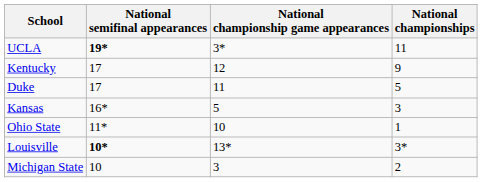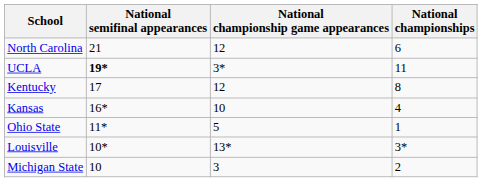+ row: North Carolina | 21 | 12 | 6
Kentucky | National championships: 9 -> 8
- row: Duke | 17 | 11 | 5
Kansas | National championship game appearances: 5 -> 10
Kansas | National championships: 3 -> 4
Ohio State | National championship game appearances: 10 -> 5
Louisville | National semifinal appearances: bold -> normal
